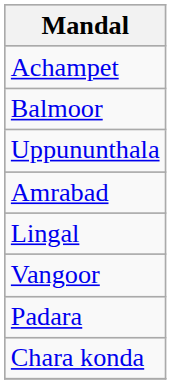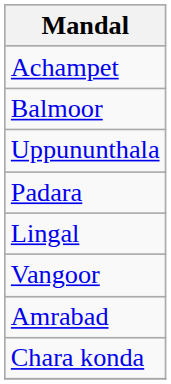row 5 | column 1: Amrabad -> Padara
row 8 | column 1: Padara -> Amrabad
